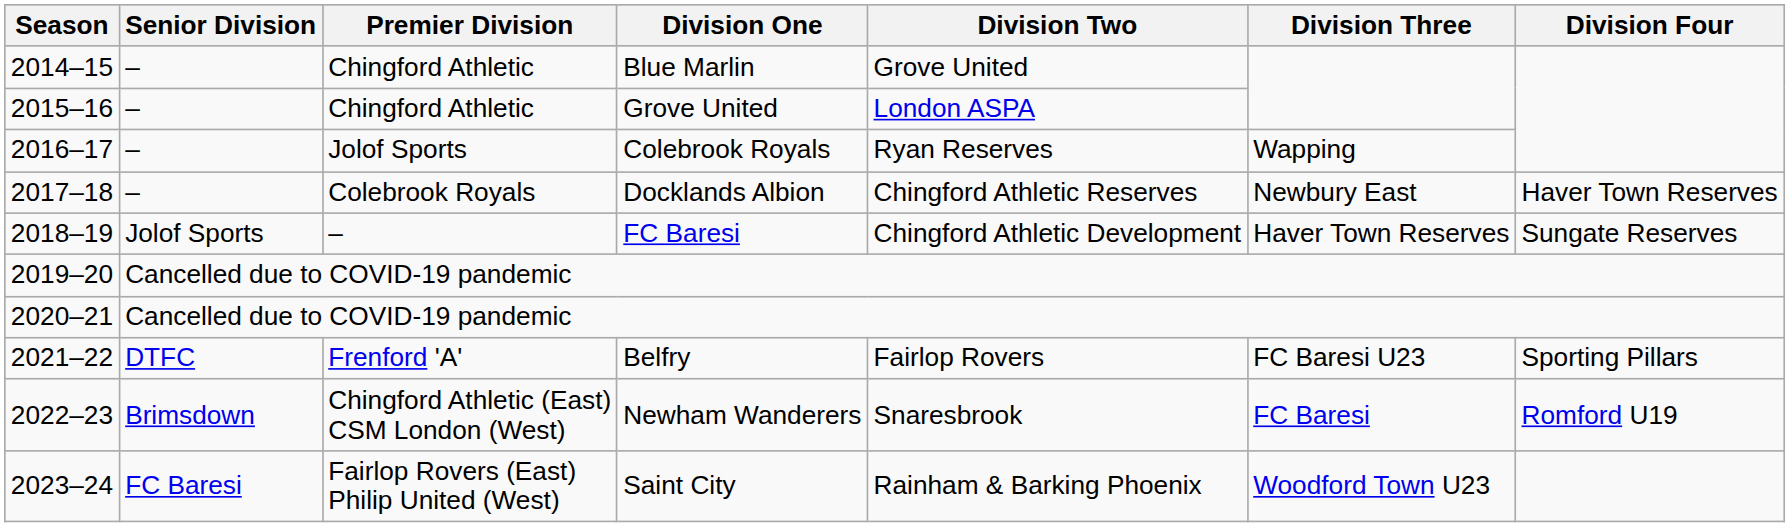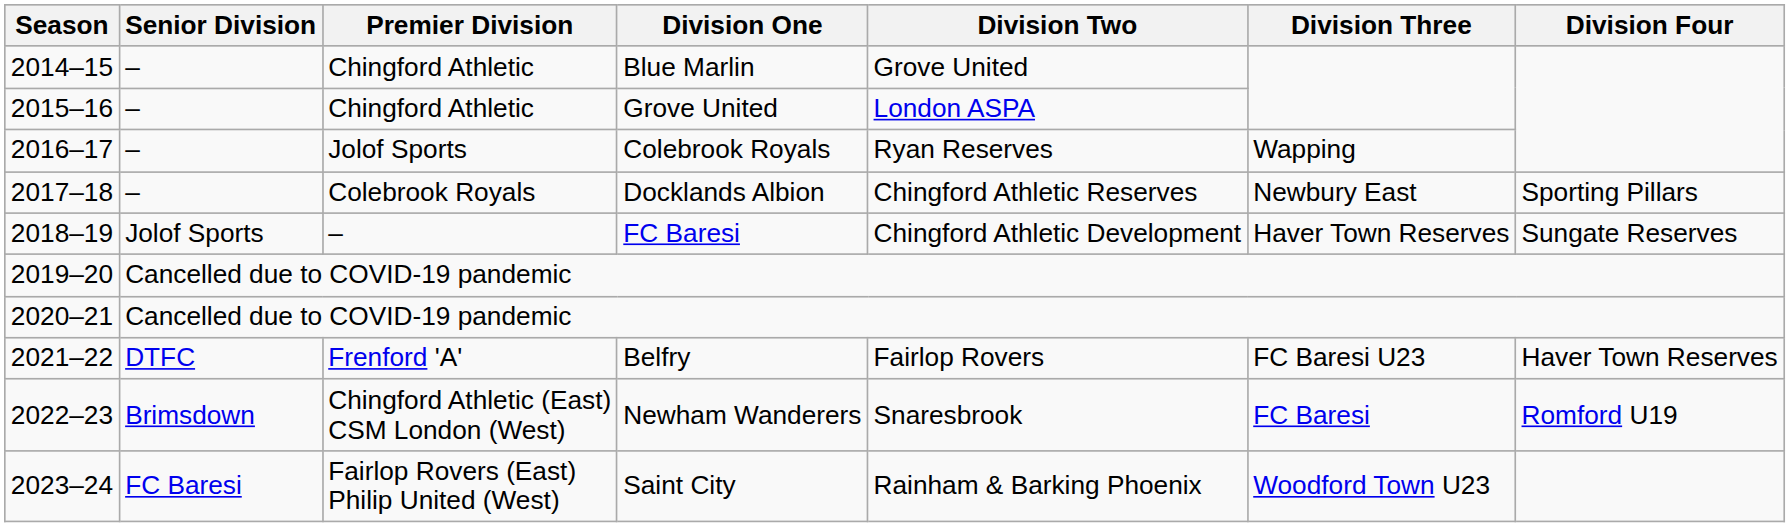Docklands Albion | Division Four: Haver Town Reserves -> Sporting Pillars
Belfry | Division Four: Sporting Pillars -> Haver Town Reserves
